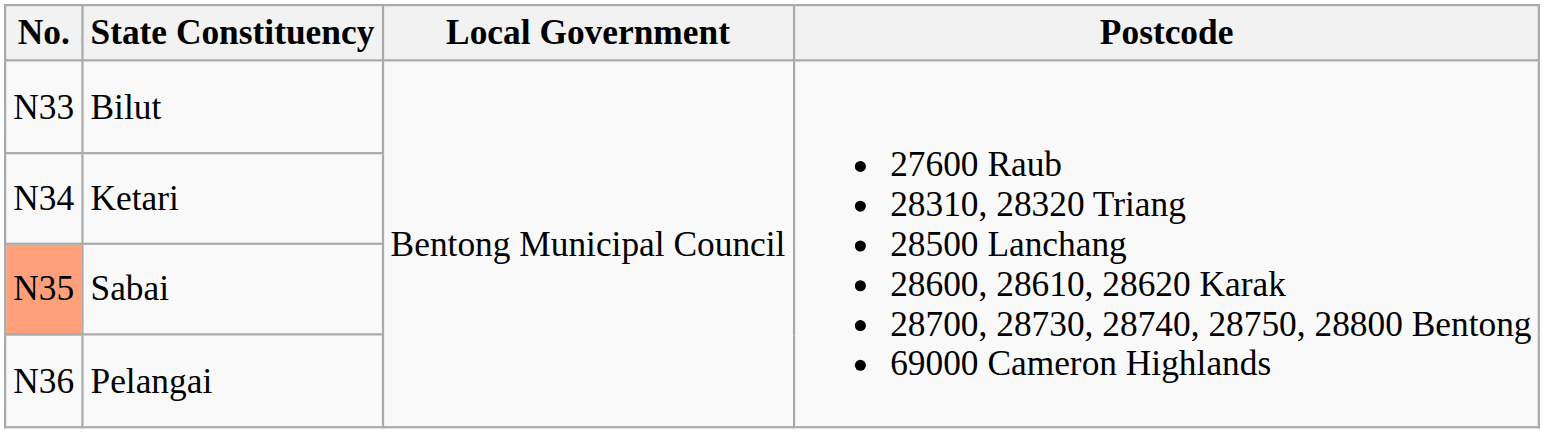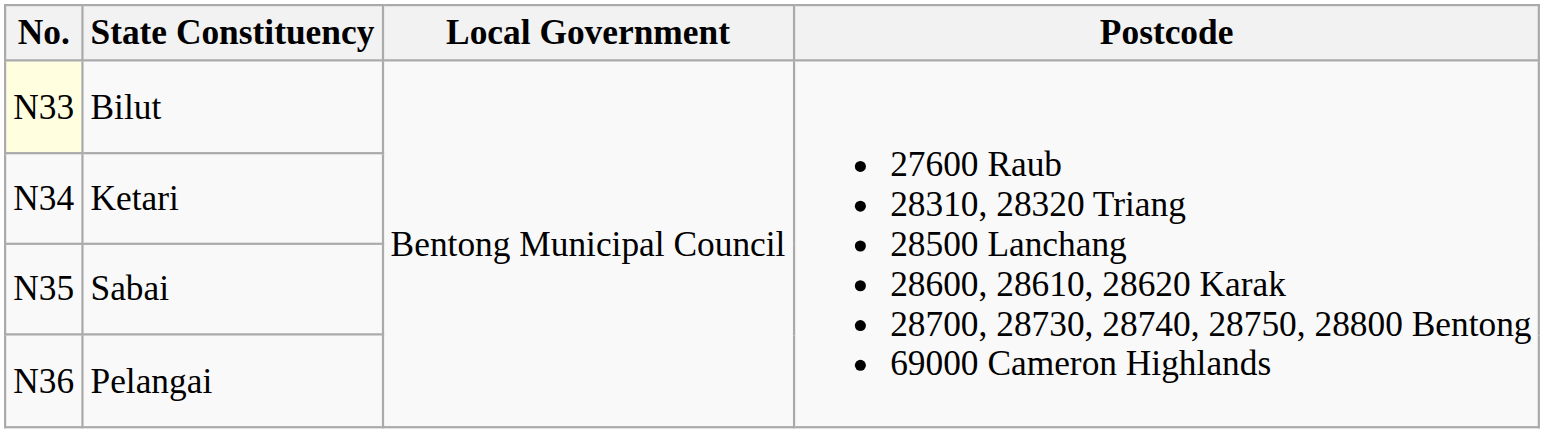Bilut | No.: no background -> lightyellow background
Sabai | No.: lightsalmon background -> no background
